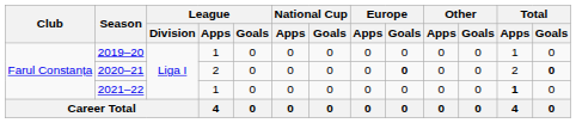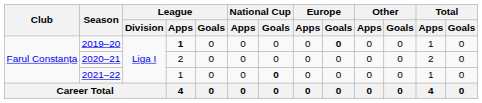2019–20 | League / Apps: normal -> bold
2019–20 | Europe / Goals: normal -> bold
2020–21 | Europe / Goals: bold -> normal
2020–21 | Total / Goals: bold -> normal
2021–22 | National Cup / Goals: normal -> bold
2021–22 | Total / Apps: bold -> normal
